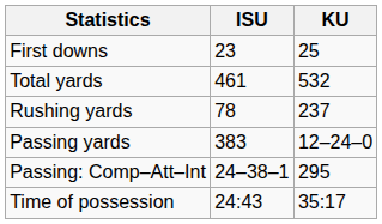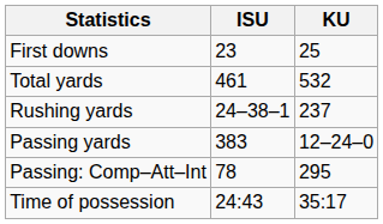Rushing yards | ISU: 78 -> 24–38–1
Passing: Comp–Att–Int | ISU: 24–38–1 -> 78
